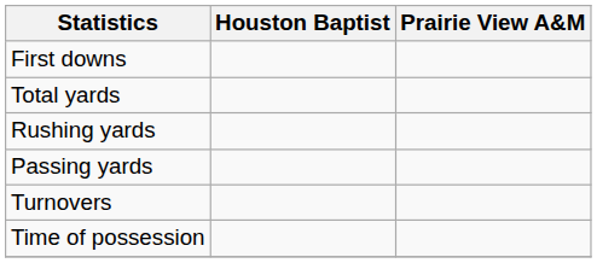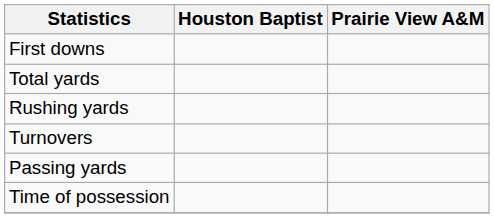rows swapped: Passing yards <-> Turnovers
